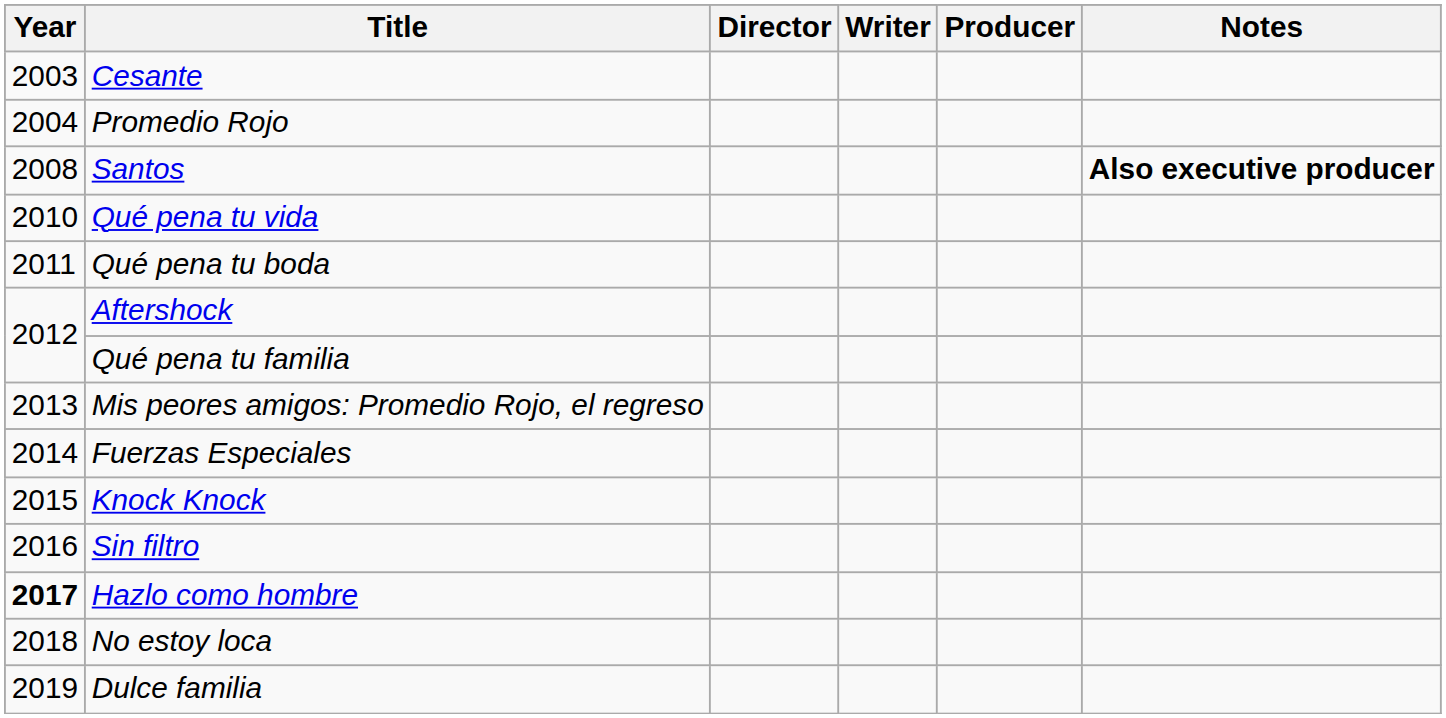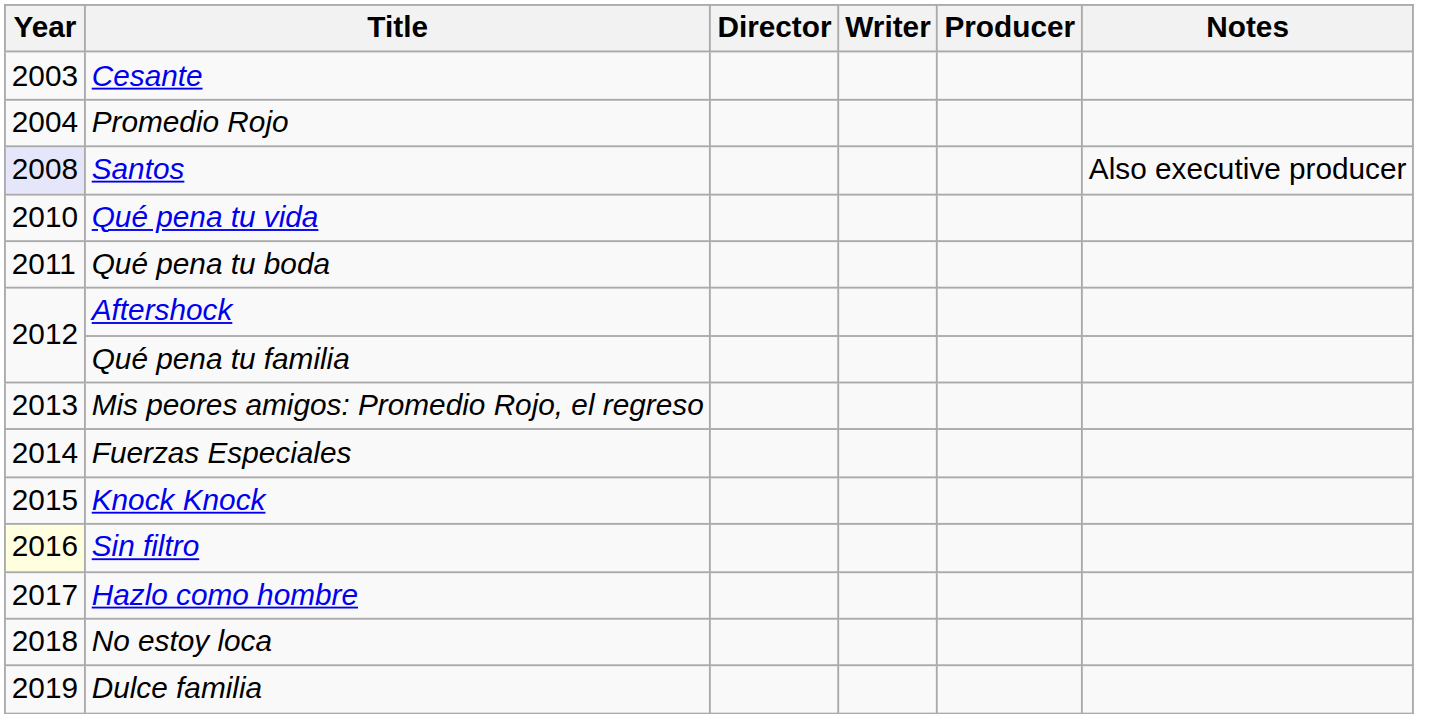Santos | Year: no background -> lavender background
Santos | Notes: bold -> normal
Sin filtro | Year: no background -> lightyellow background
Hazlo como hombre | Year: bold -> normal
